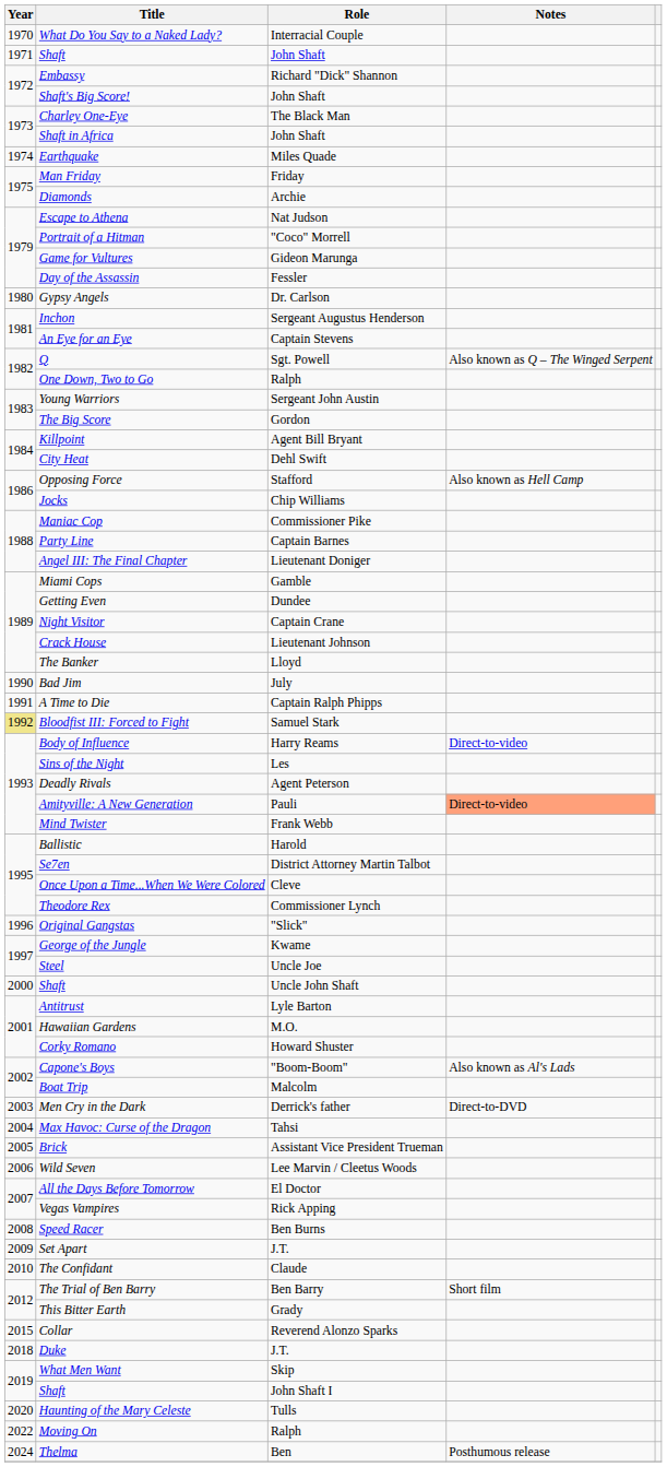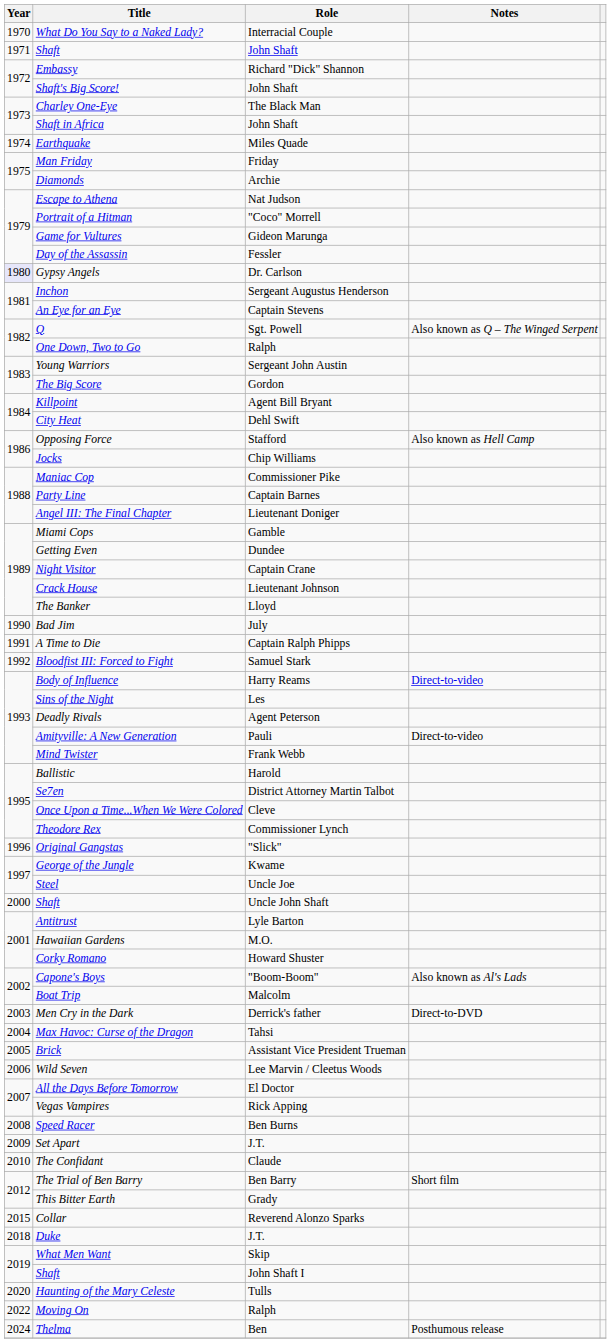Gypsy Angels | Year: no background -> lavender background
Bloodfist III: Forced to Fight | Year: khaki background -> no background
Amityville: A New Generation | Notes: lightsalmon background -> no background
